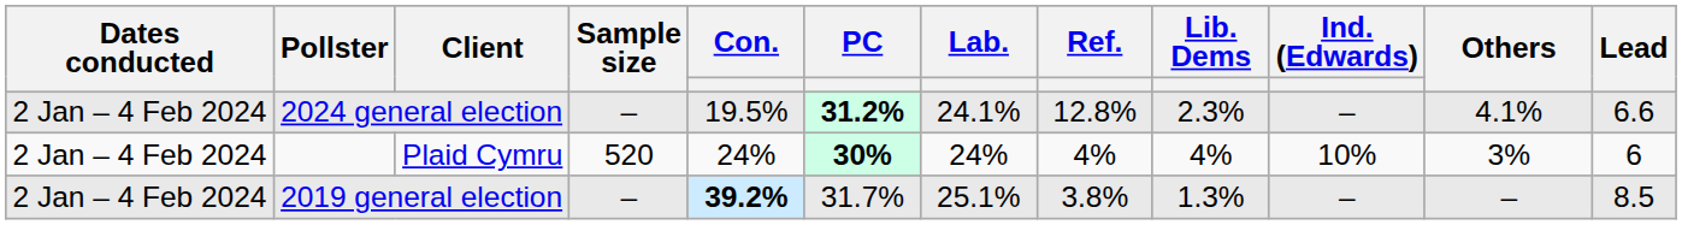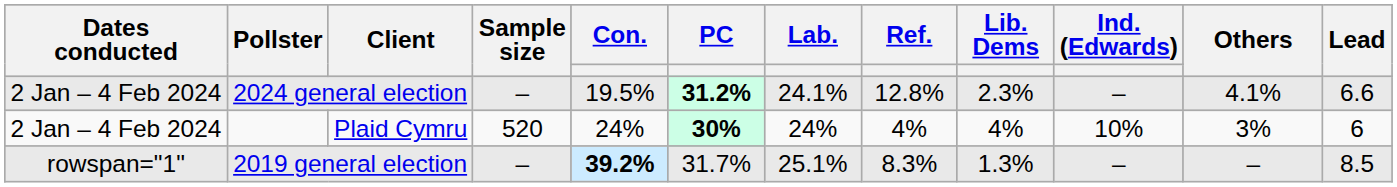2019 general election | Dates conducted: 2 Jan – 4 Feb 2024 -> rowspan="1"
2019 general election | Ref.: 3.8% -> 8.3%
